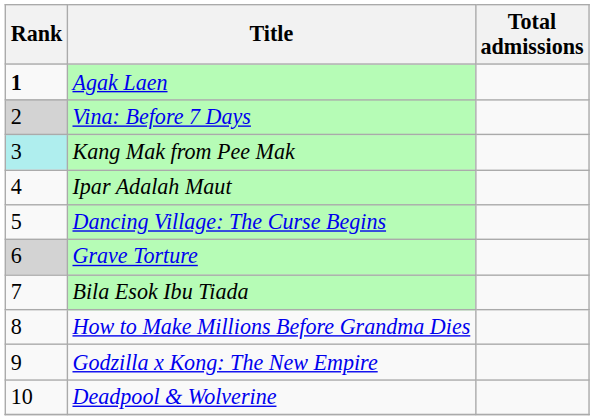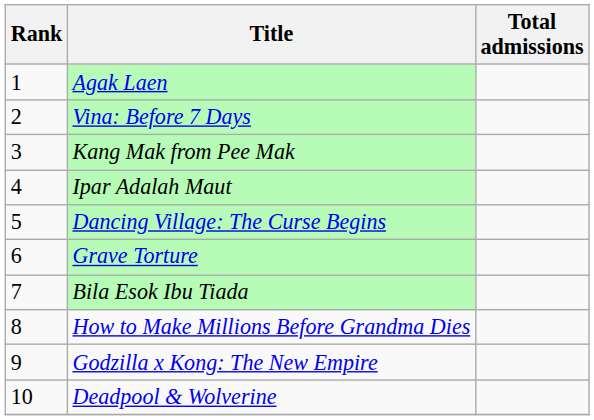Agak Laen | Rank: bold -> normal
Vina: Before 7 Days | Rank: lightgrey background -> no background
Kang Mak from Pee Mak | Rank: paleturquoise background -> no background
Grave Torture | Rank: lightgrey background -> no background
